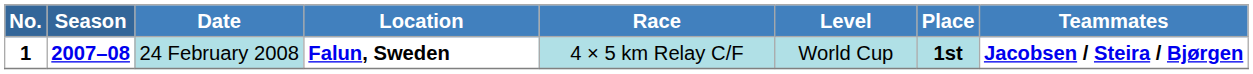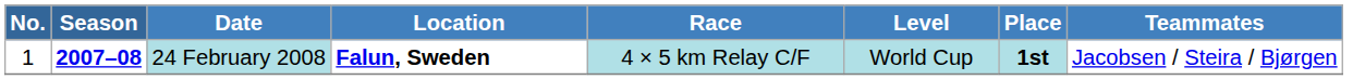24 February 2008 | No.: bold -> normal
24 February 2008 | Teammates: bold -> normal
